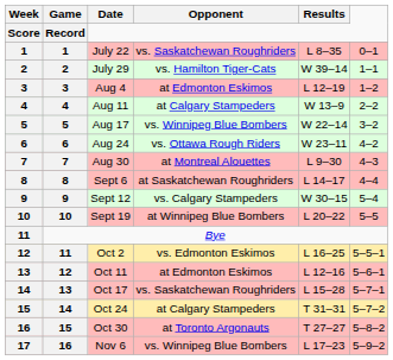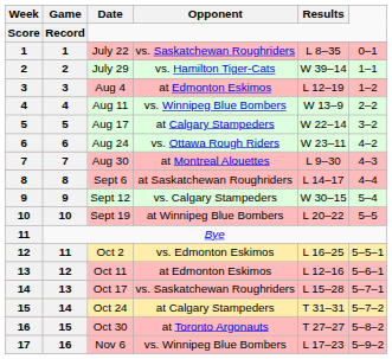Aug 11 | Opponent: at Calgary Stampeders -> vs. Winnipeg Blue Bombers
Aug 17 | Opponent: vs. Winnipeg Blue Bombers -> at Calgary Stampeders
